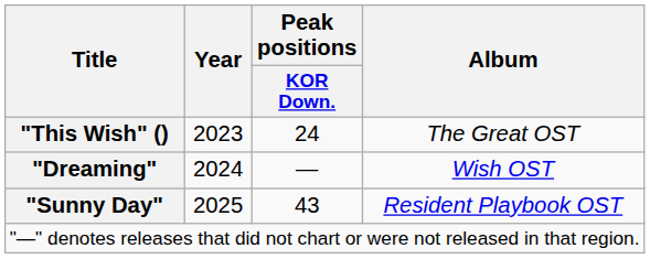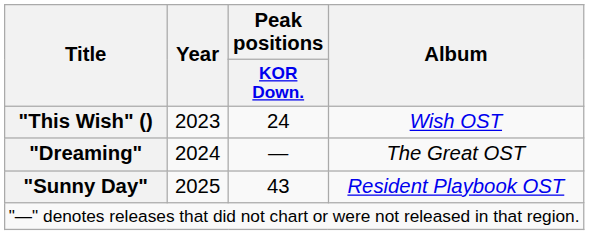"This Wish" () | Album: The Great OST -> Wish OST
"Dreaming" | Album: Wish OST -> The Great OST
